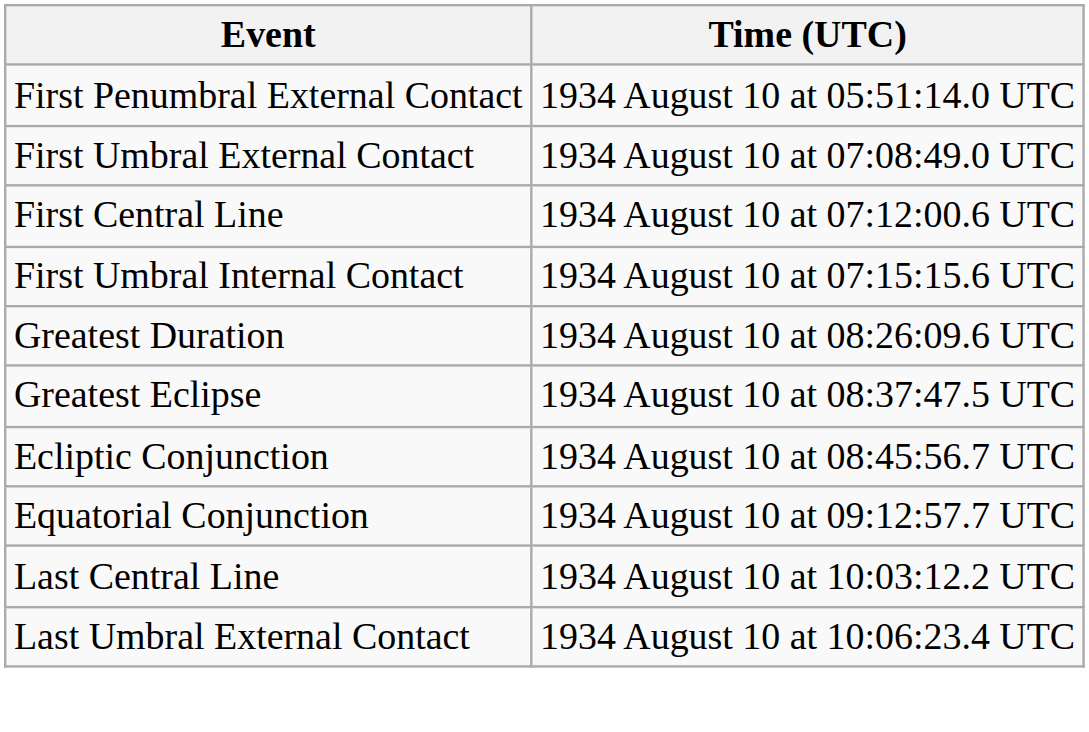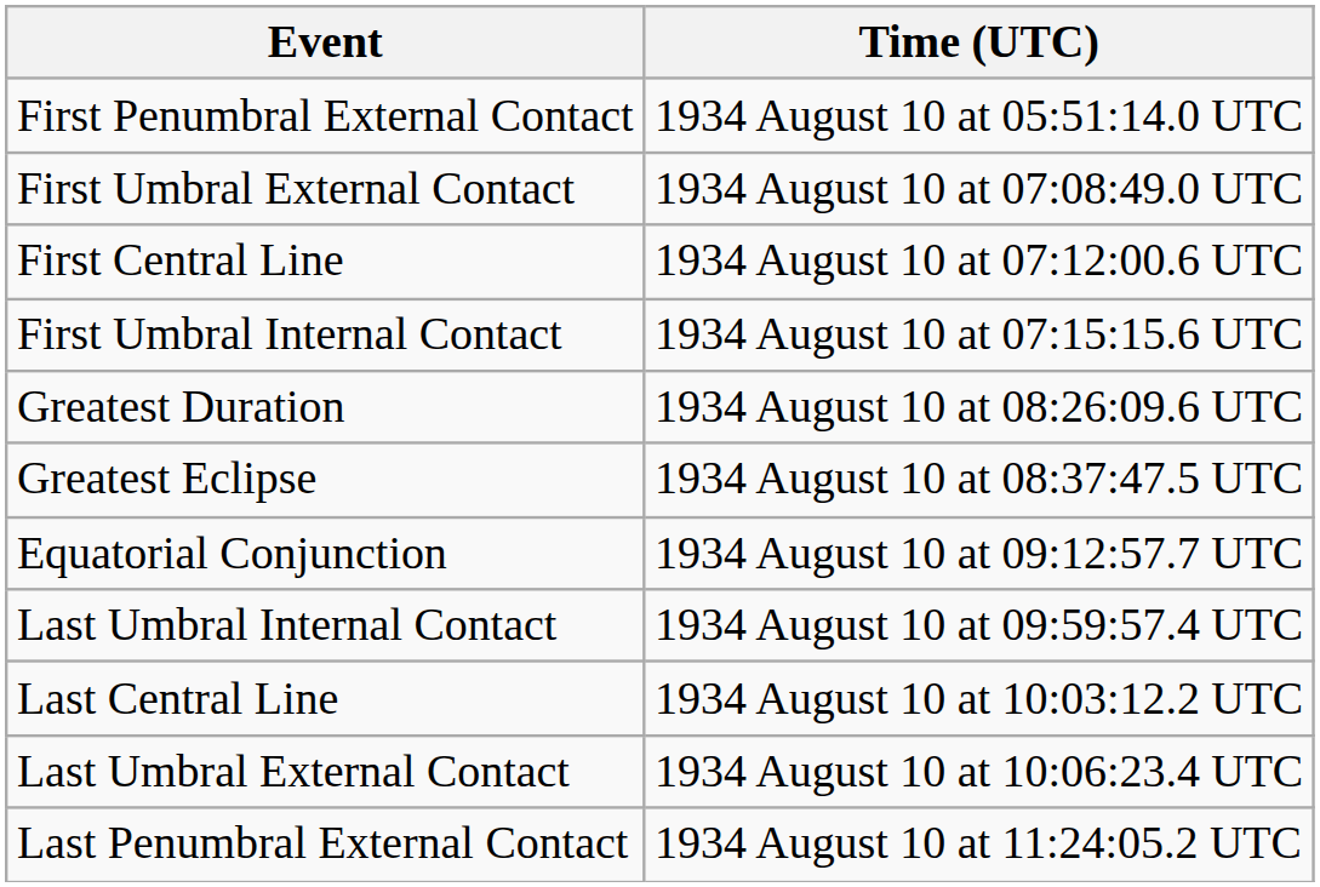- row: Ecliptic Conjunction | 1934 August 10 at 08:45:56.7 UTC
+ row: Last Umbral Internal Contact | 1934 August 10 at 09:59:57.4 UTC
+ row: Last Penumbral External Contact | 1934 August 10 at 11:24:05.2 UTC
